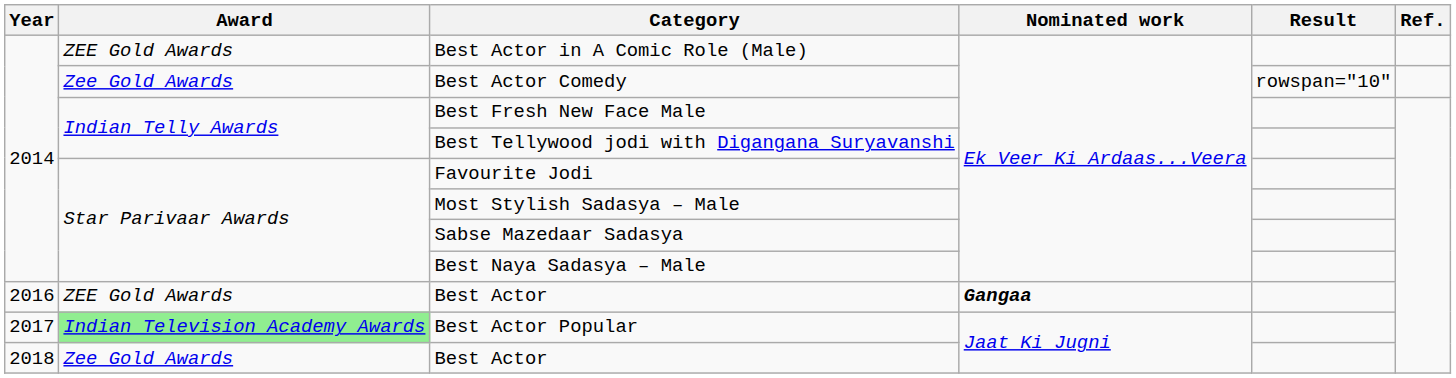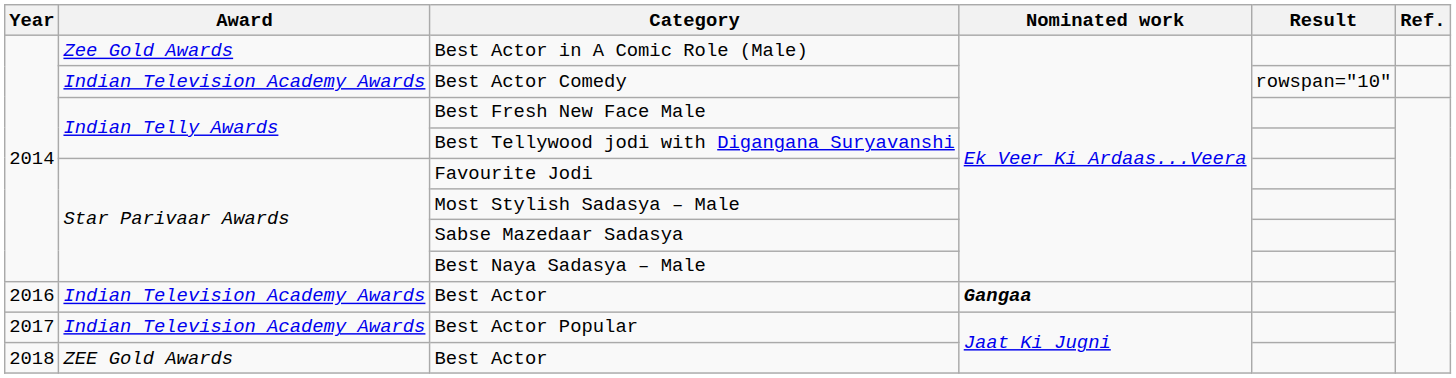Best Actor in A Comic Role (Male) | Award: ZEE Gold Awards -> Zee Gold Awards
Best Actor Comedy | Award: Zee Gold Awards -> Indian Television Academy Awards
2016 / Best Actor | Award: ZEE Gold Awards -> Indian Television Academy Awards
Best Actor Popular | Award: lightgreen background -> no background
2018 / Best Actor | Award: Zee Gold Awards -> ZEE Gold Awards
